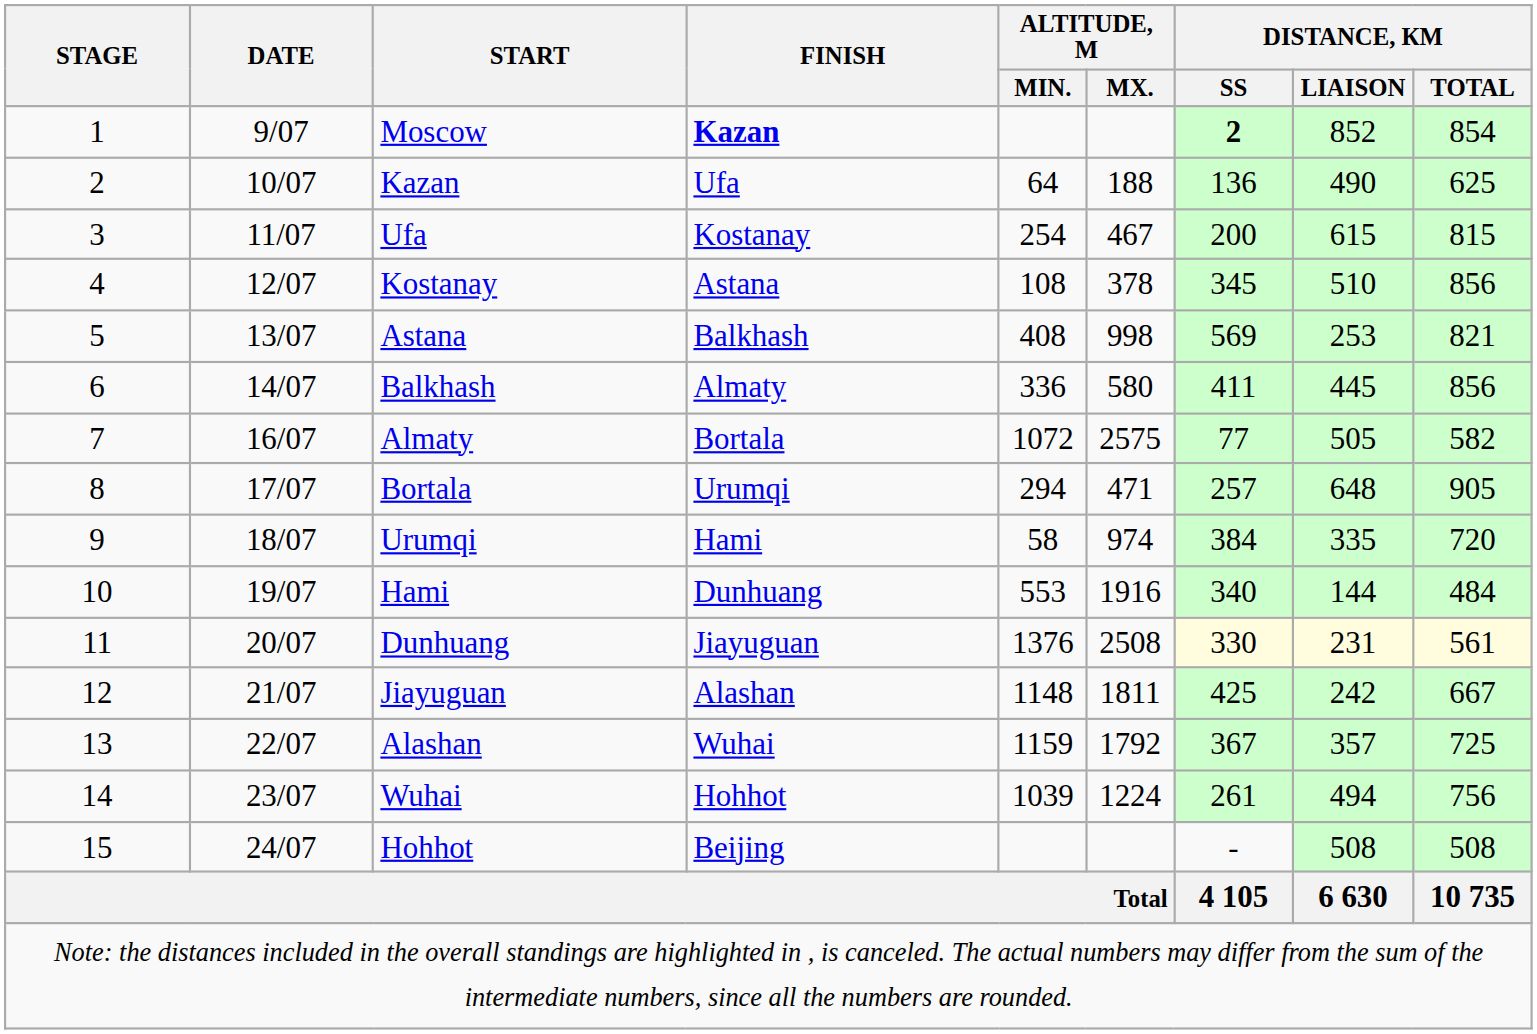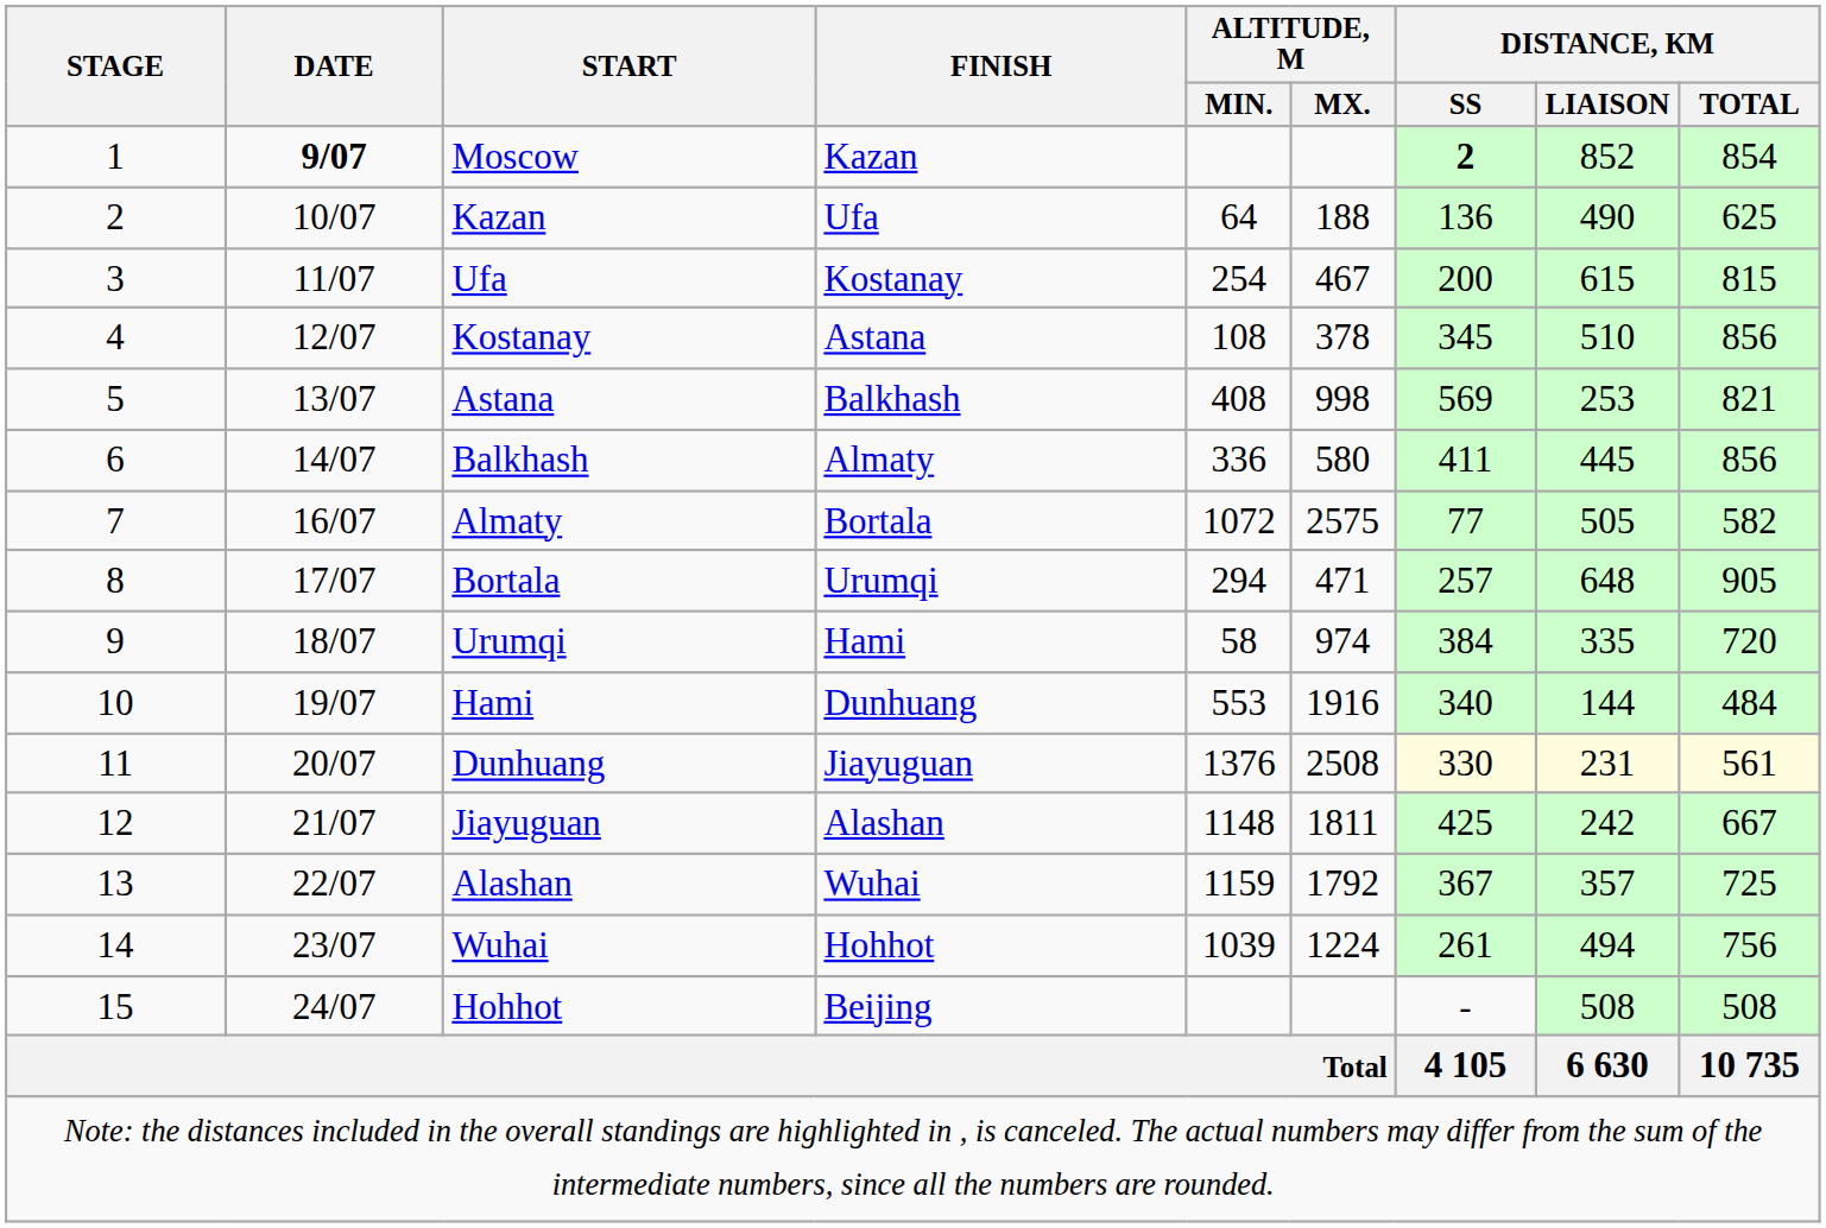Moscow | DATE: normal -> bold
Moscow | FINISH: bold -> normal
